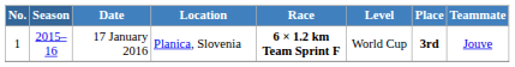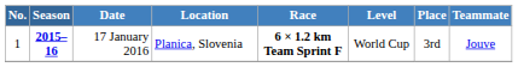17 January 2016 | Season: normal -> bold
17 January 2016 | Place: bold -> normal
